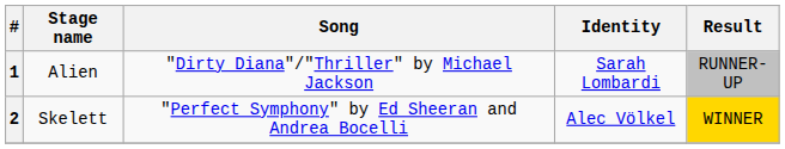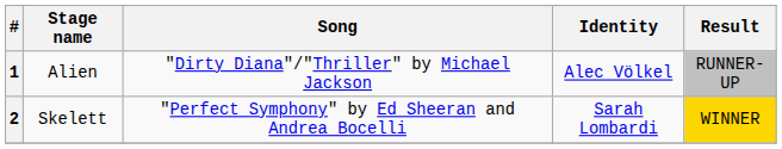1 | Identity: Sarah Lombardi -> Alec Völkel
2 | Identity: Alec Völkel -> Sarah Lombardi
